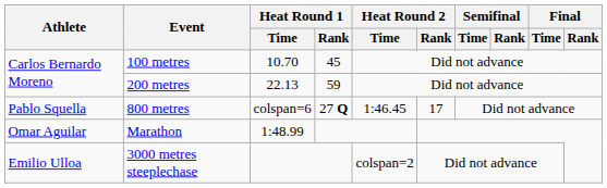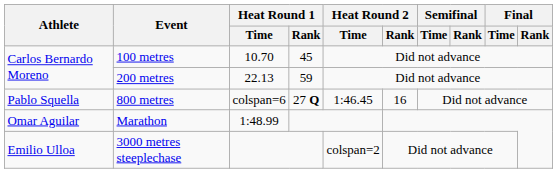800 metres | Heat Round 2 / Rank: 17 -> 16
